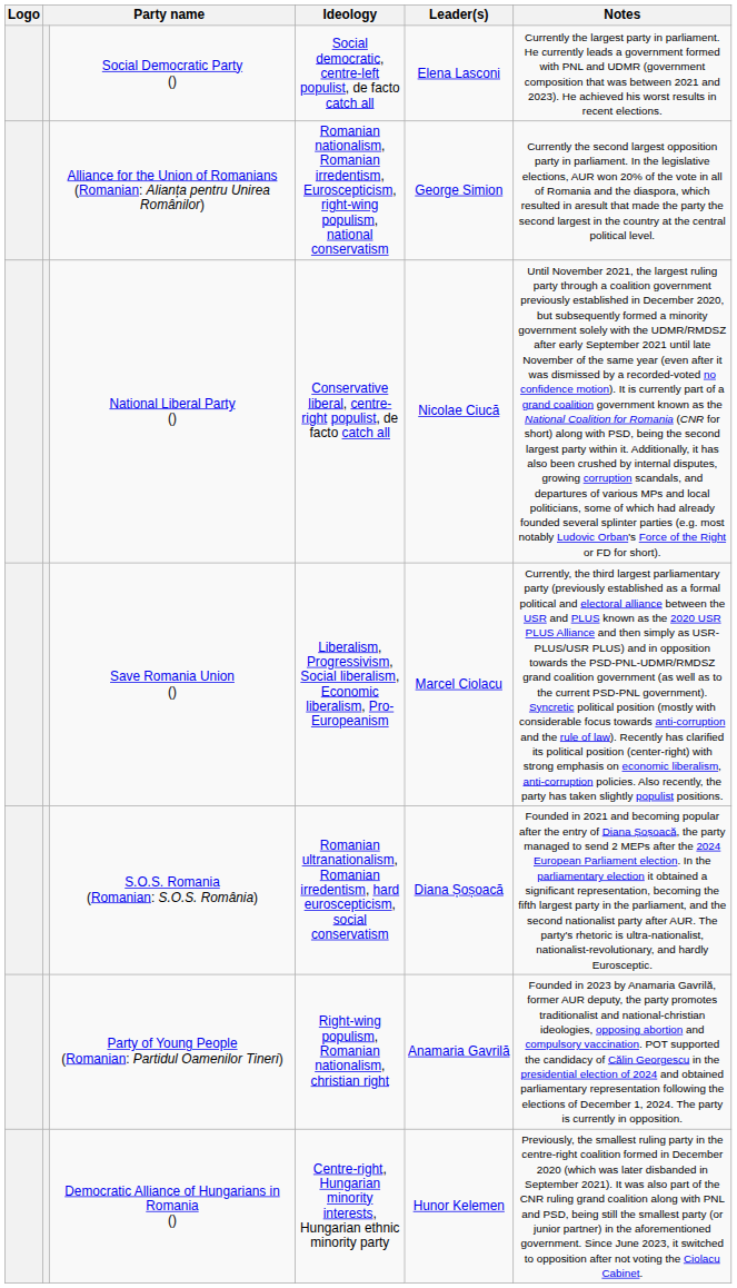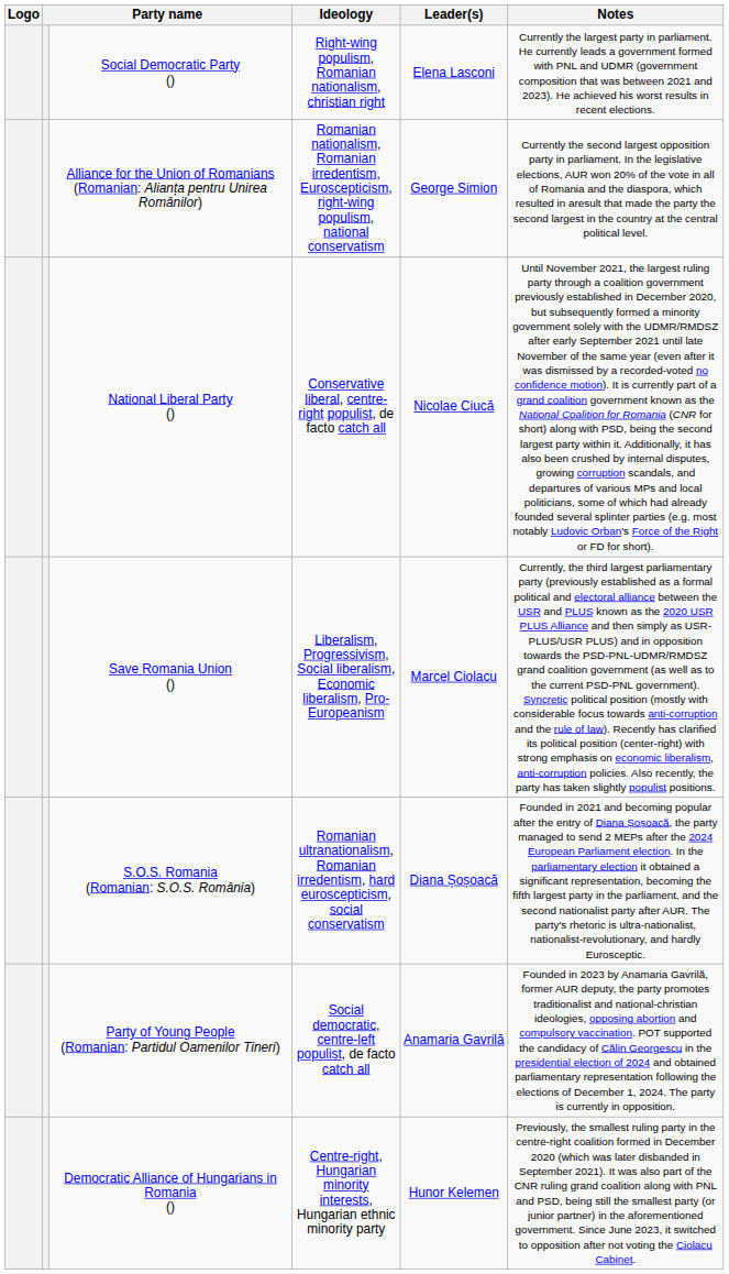Social Democratic Party () | Ideology: Social democratic, centre-left populist, de facto catch all -> Right-wing populism, Romanian nationalism, christian right
Party of Young People (Romanian: Partidul Oamenilor Tineri) | Ideology: Right-wing populism, Romanian nationalism, christian right -> Social democratic, centre-left populist, de facto catch all
